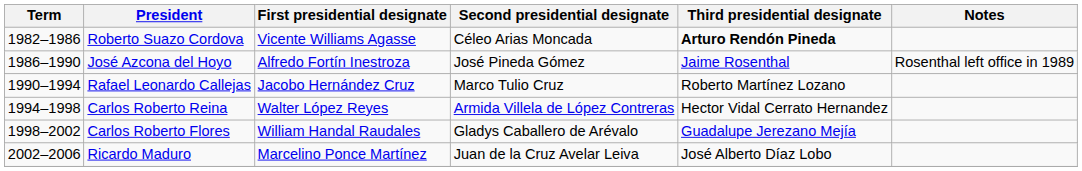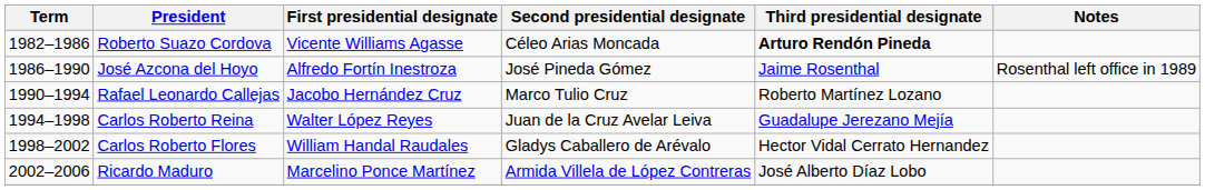Carlos Roberto Reina | Second presidential designate: Armida Villela de López Contreras -> Juan de la Cruz Avelar Leiva
Carlos Roberto Reina | Third presidential designate: Hector Vidal Cerrato Hernandez -> Guadalupe Jerezano Mejía
Carlos Roberto Flores | Third presidential designate: Guadalupe Jerezano Mejía -> Hector Vidal Cerrato Hernandez
Ricardo Maduro | Second presidential designate: Juan de la Cruz Avelar Leiva -> Armida Villela de López Contreras
